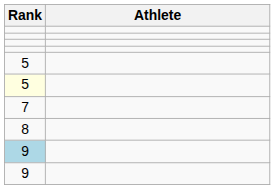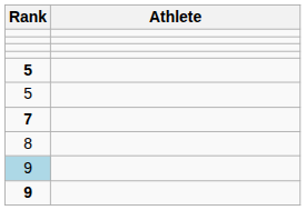row 6 | Rank: normal -> bold
row 7 | Rank: lightyellow background -> no background
row 8 | Rank: normal -> bold
row 11 | Rank: normal -> bold
